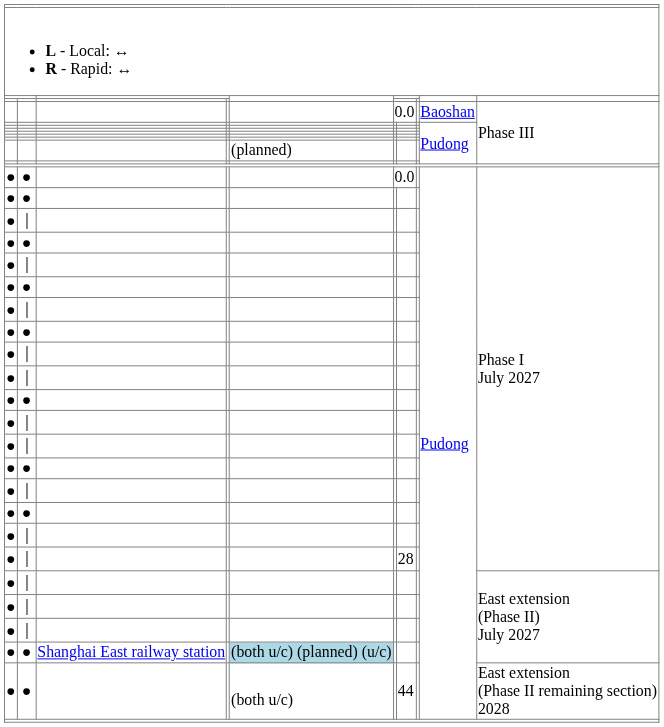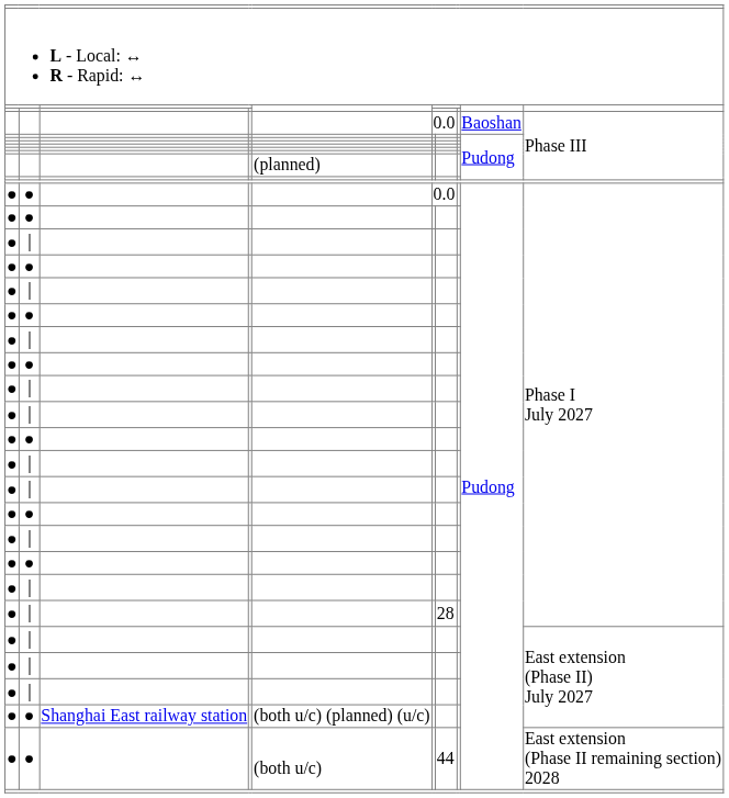● / Shanghai East railway station | column 5: lightblue background -> no background
